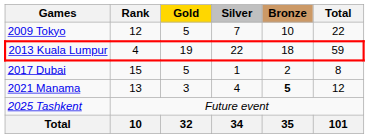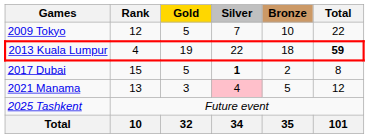2013 Kuala Lumpur | Total: normal -> bold
2017 Dubai | Silver: normal -> bold
2021 Manama | Silver: no background -> pink background
2021 Manama | Bronze: bold -> normal
